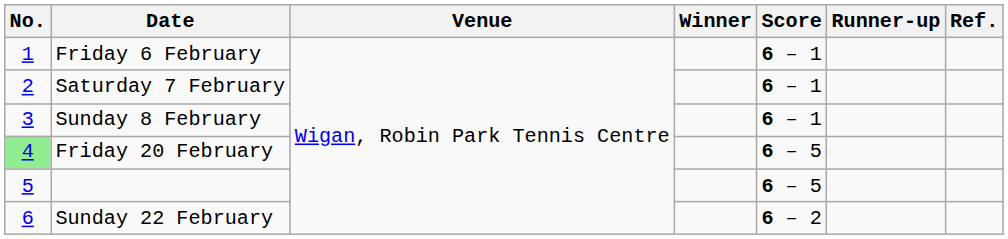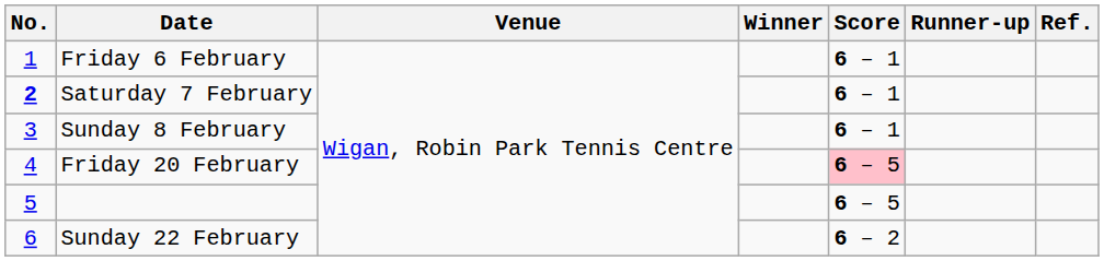Saturday 7 February | No.: normal -> bold
Friday 20 February | No.: lightgreen background -> no background
Friday 20 February | Score: no background -> pink background
